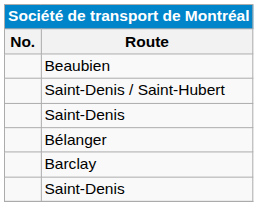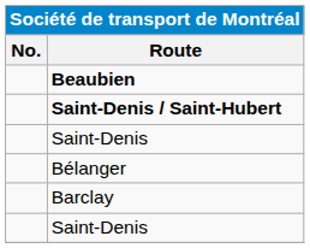Beaubien | Route: normal -> bold
Saint-Denis / Saint-Hubert | Route: normal -> bold
